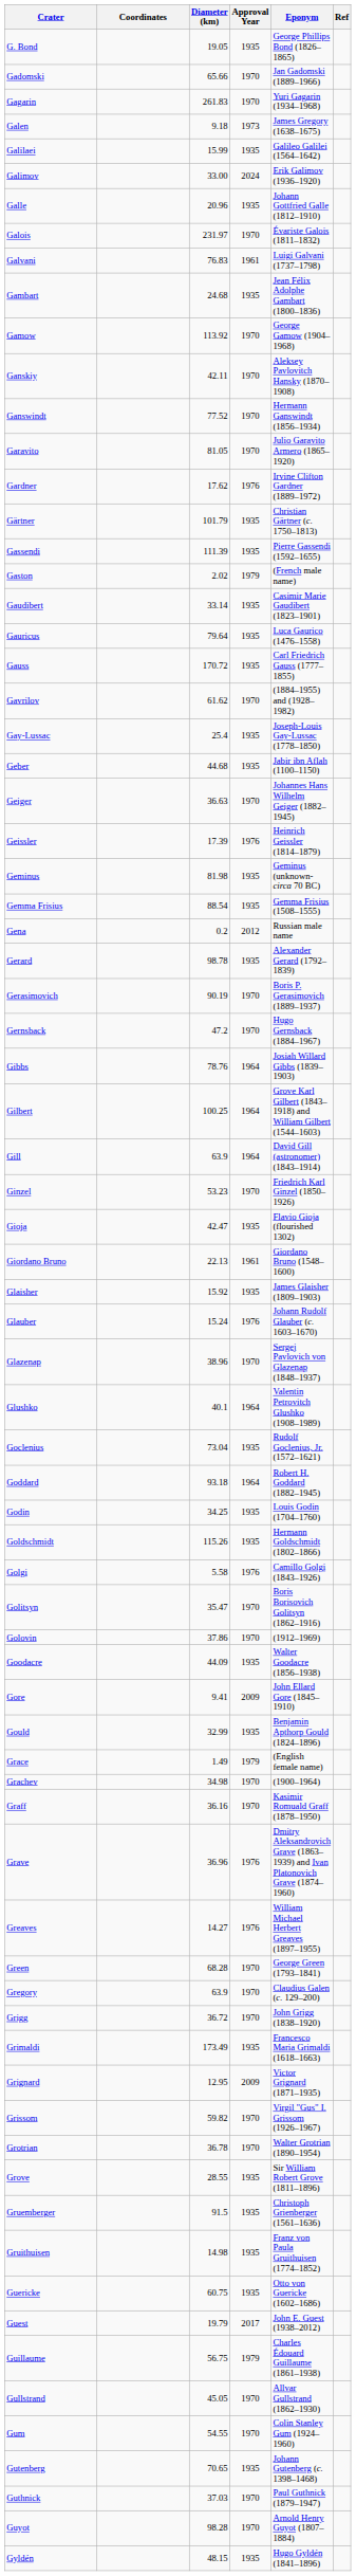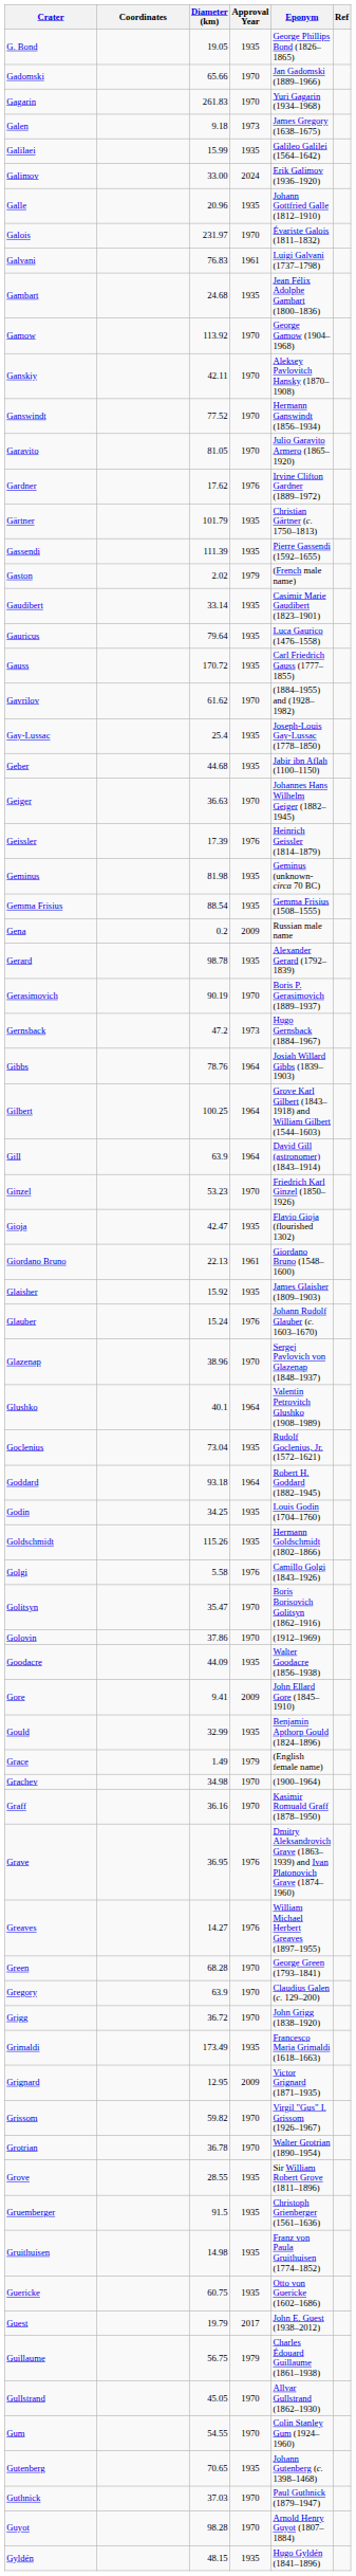Gena | Approval Year: 2012 -> 2009
Gernsback | Approval Year: 1970 -> 1973
Grave | Diameter (km): 36.96 -> 36.95
